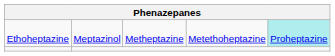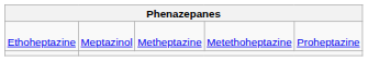Ethoheptazine | column 5: paleturquoise background -> no background
